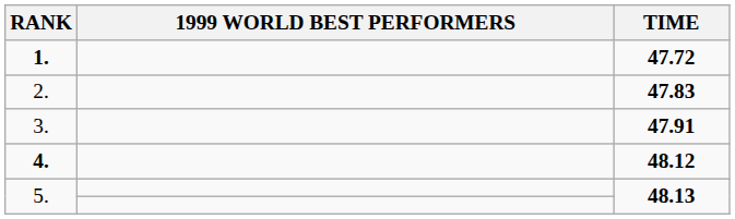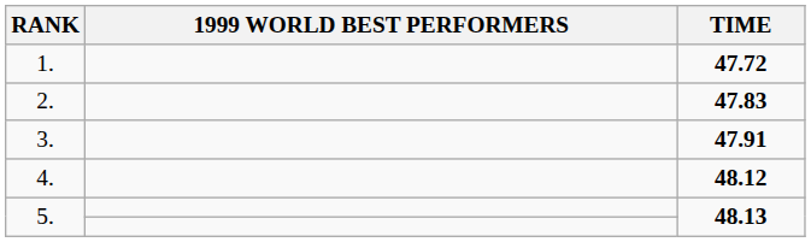1. | RANK: bold -> normal
4. | RANK: bold -> normal
